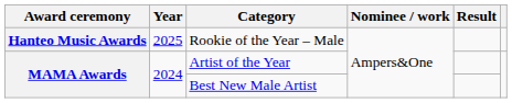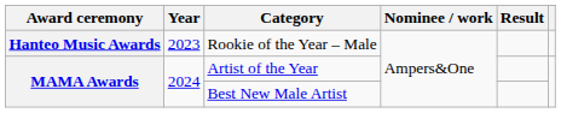Rookie of the Year – Male | Year: 2025 -> 2023
